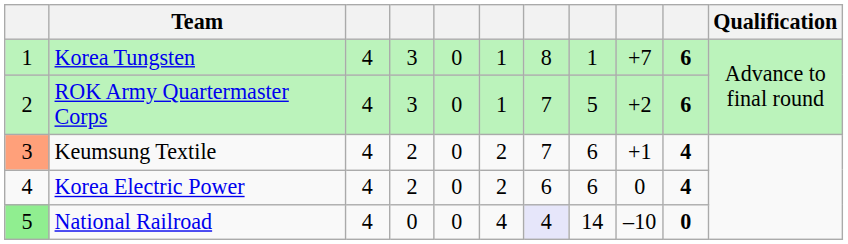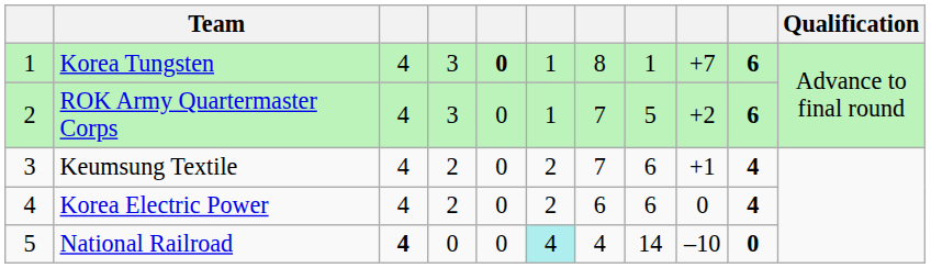Korea Tungsten | column 5: normal -> bold
Keumsung Textile | column 1: lightsalmon background -> no background
National Railroad | column 1: lightgreen background -> no background
National Railroad | column 3: normal -> bold
National Railroad | column 6: no background -> paleturquoise background
National Railroad | column 7: lavender background -> no background
